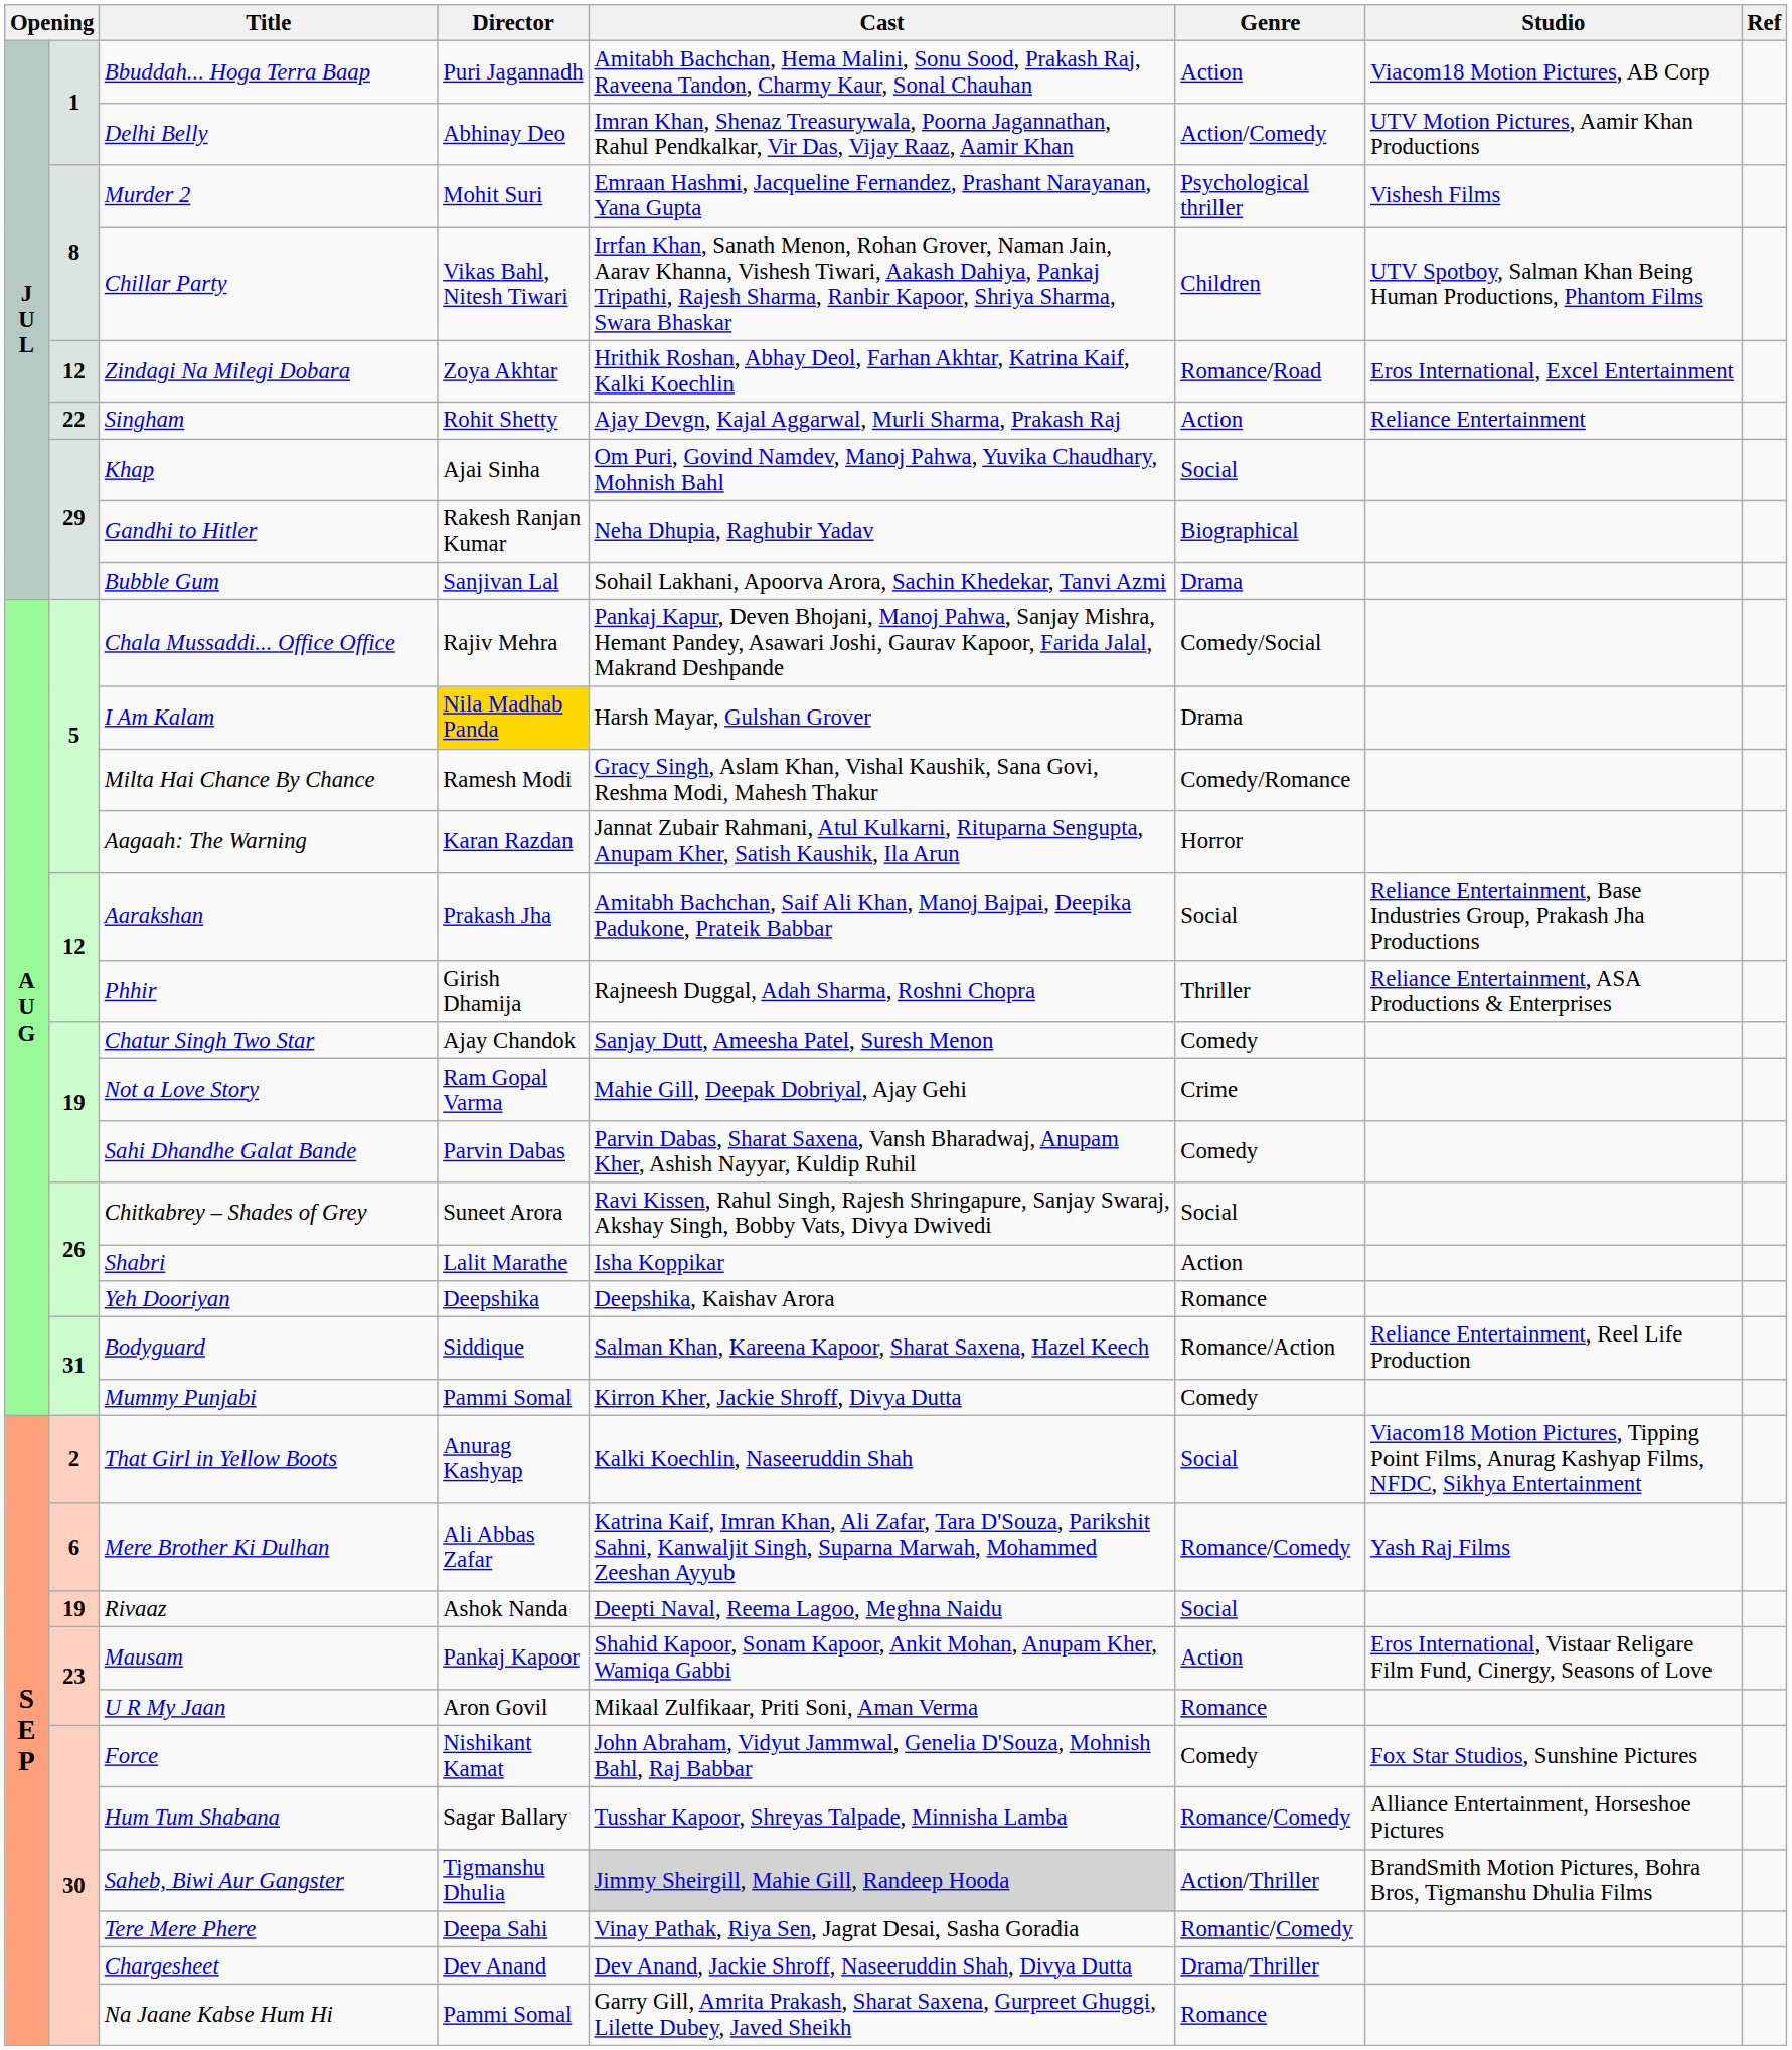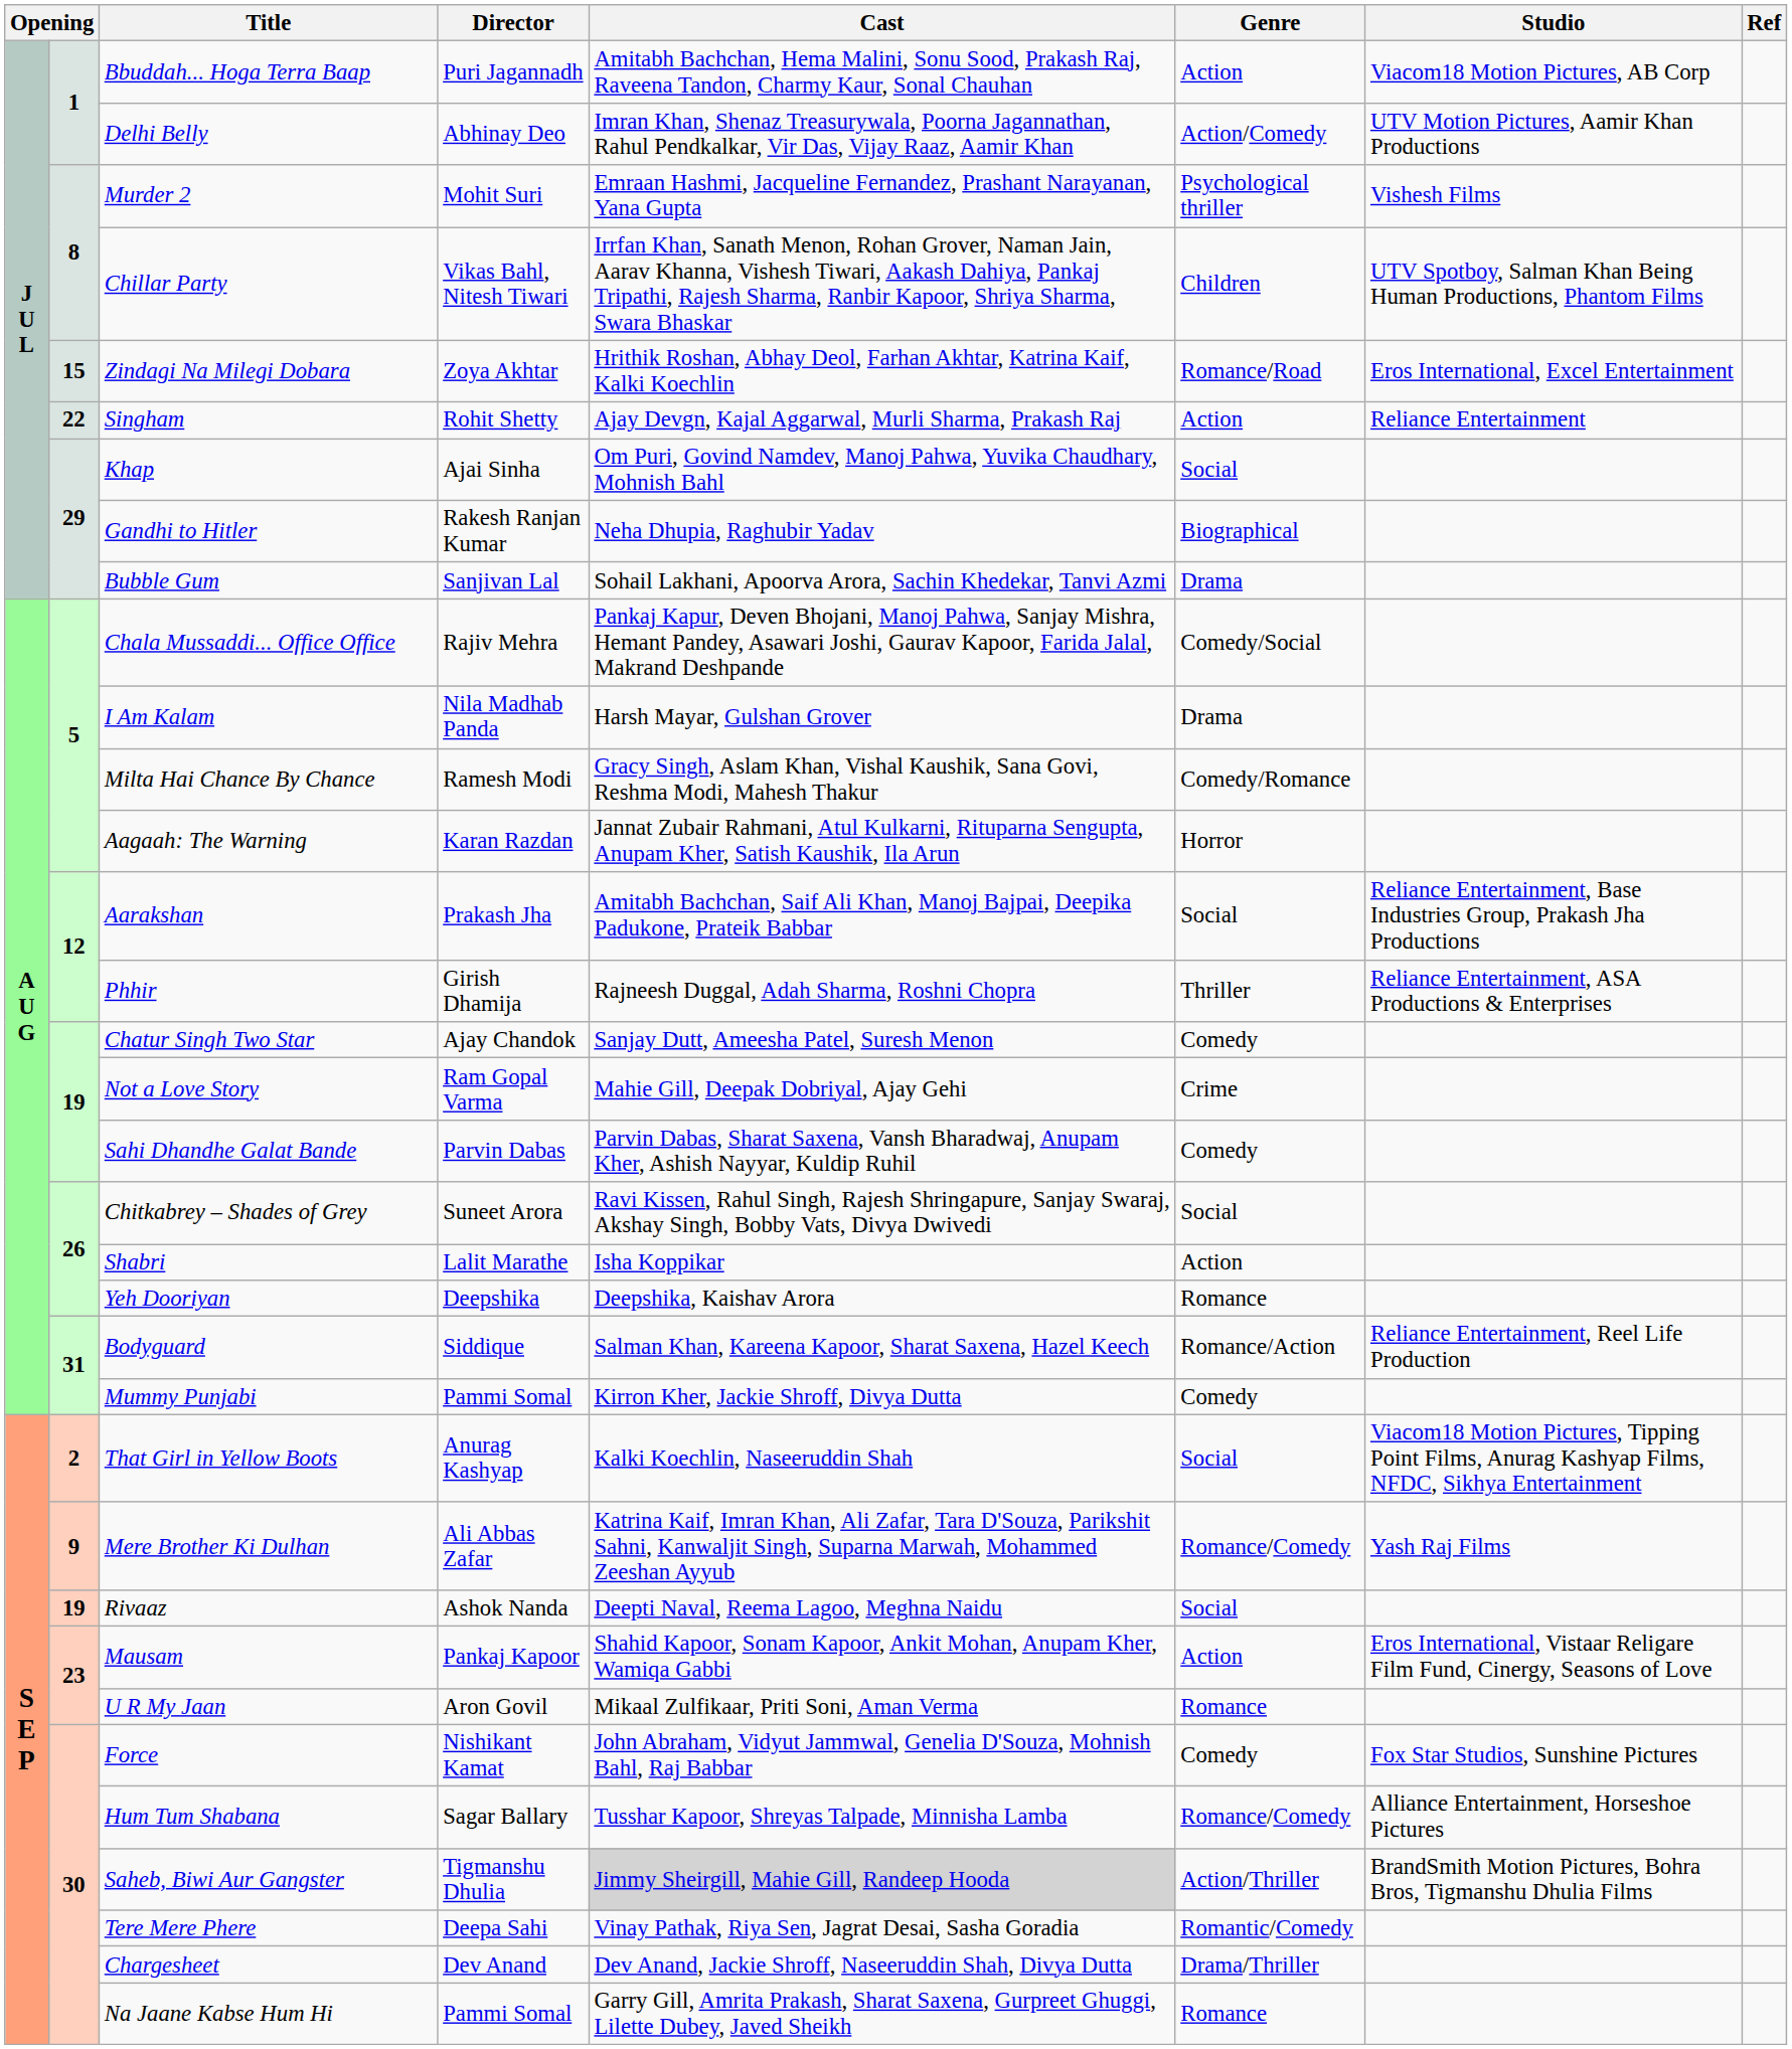Zindagi Na Milegi Dobara | column 2: 12 -> 15
I Am Kalam | Director: gold background -> no background
Mere Brother Ki Dulhan | column 2: 6 -> 9
